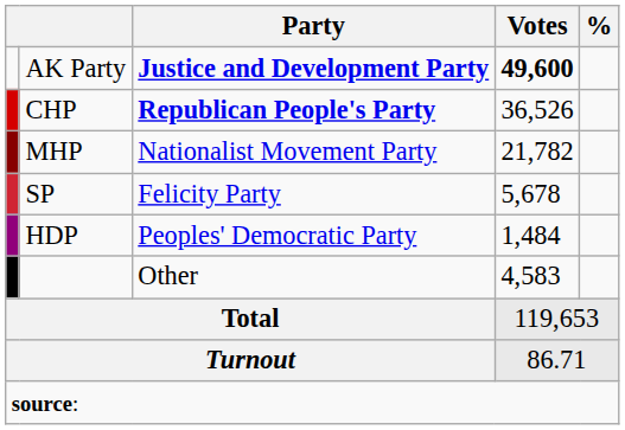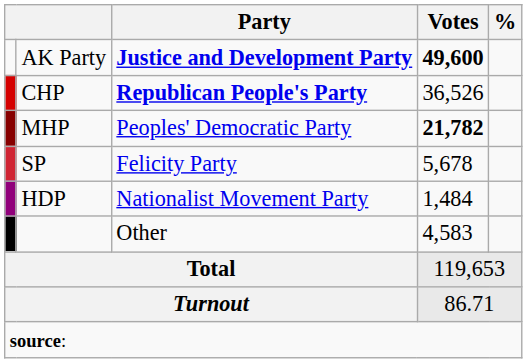MHP | Party: Nationalist Movement Party -> Peoples' Democratic Party
MHP | Votes: normal -> bold
HDP | Party: Peoples' Democratic Party -> Nationalist Movement Party
